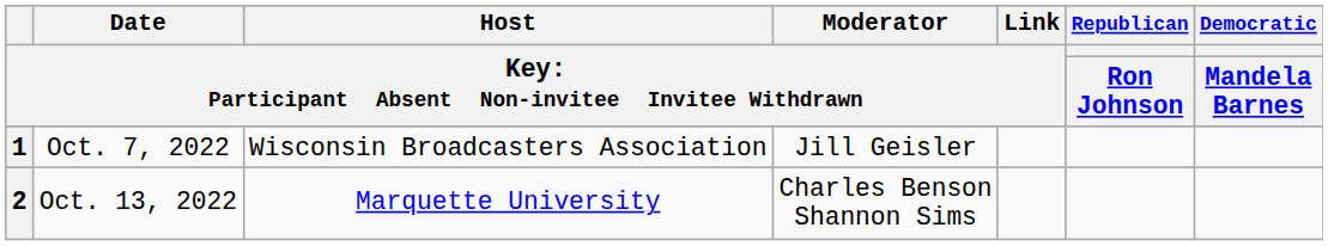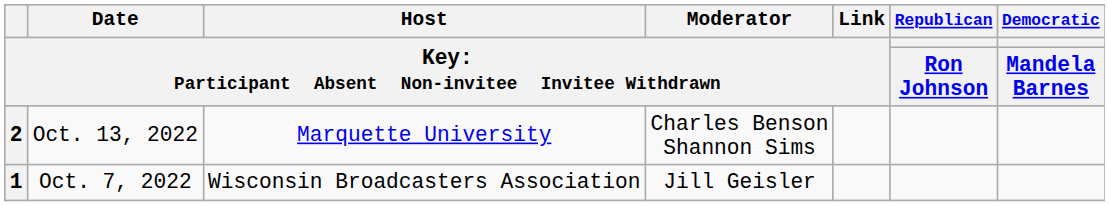rows swapped: 1 <-> 2
